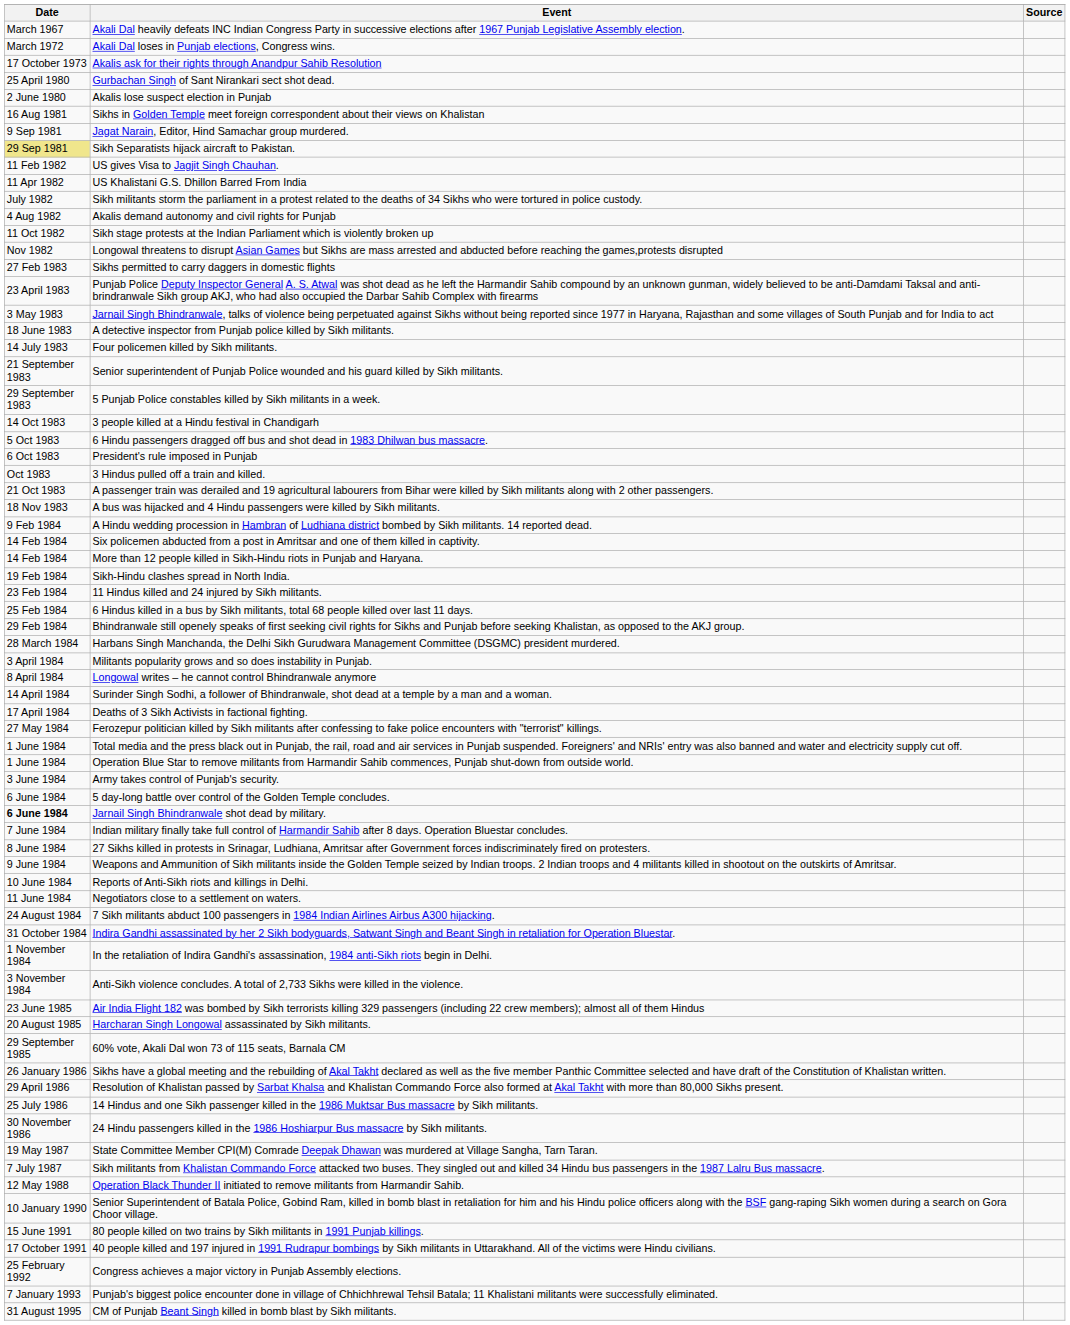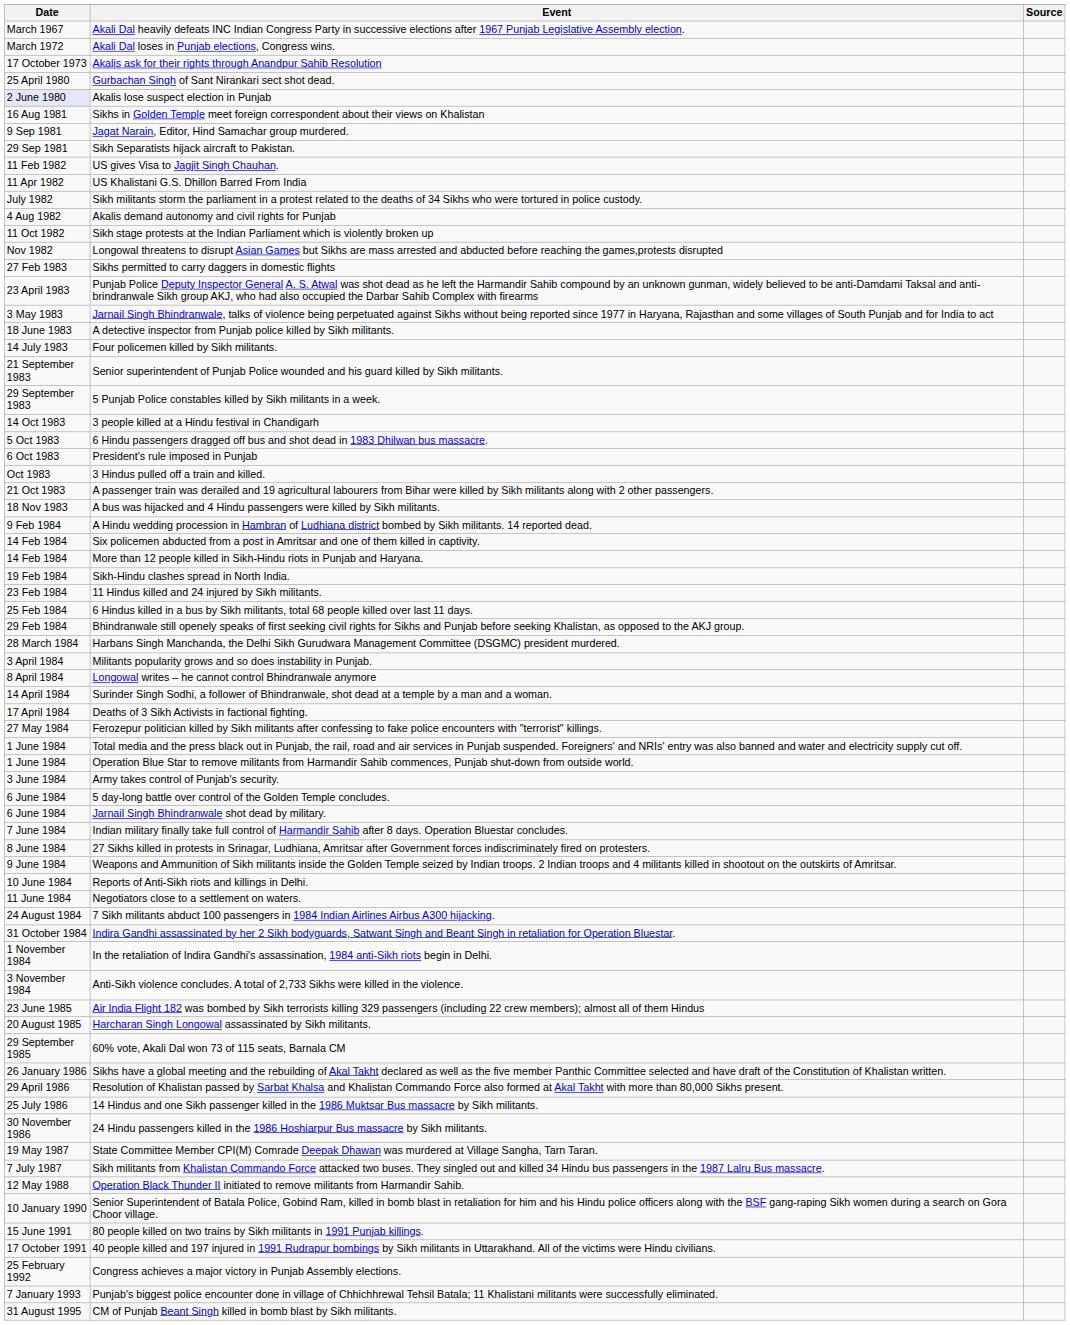Akalis lose suspect election in Punjab | Date: no background -> lavender background
Sikh Separatists hijack aircraft to Pakistan. | Date: khaki background -> no background
Jarnail Singh Bhindranwale shot dead by military. | Date: bold -> normal
